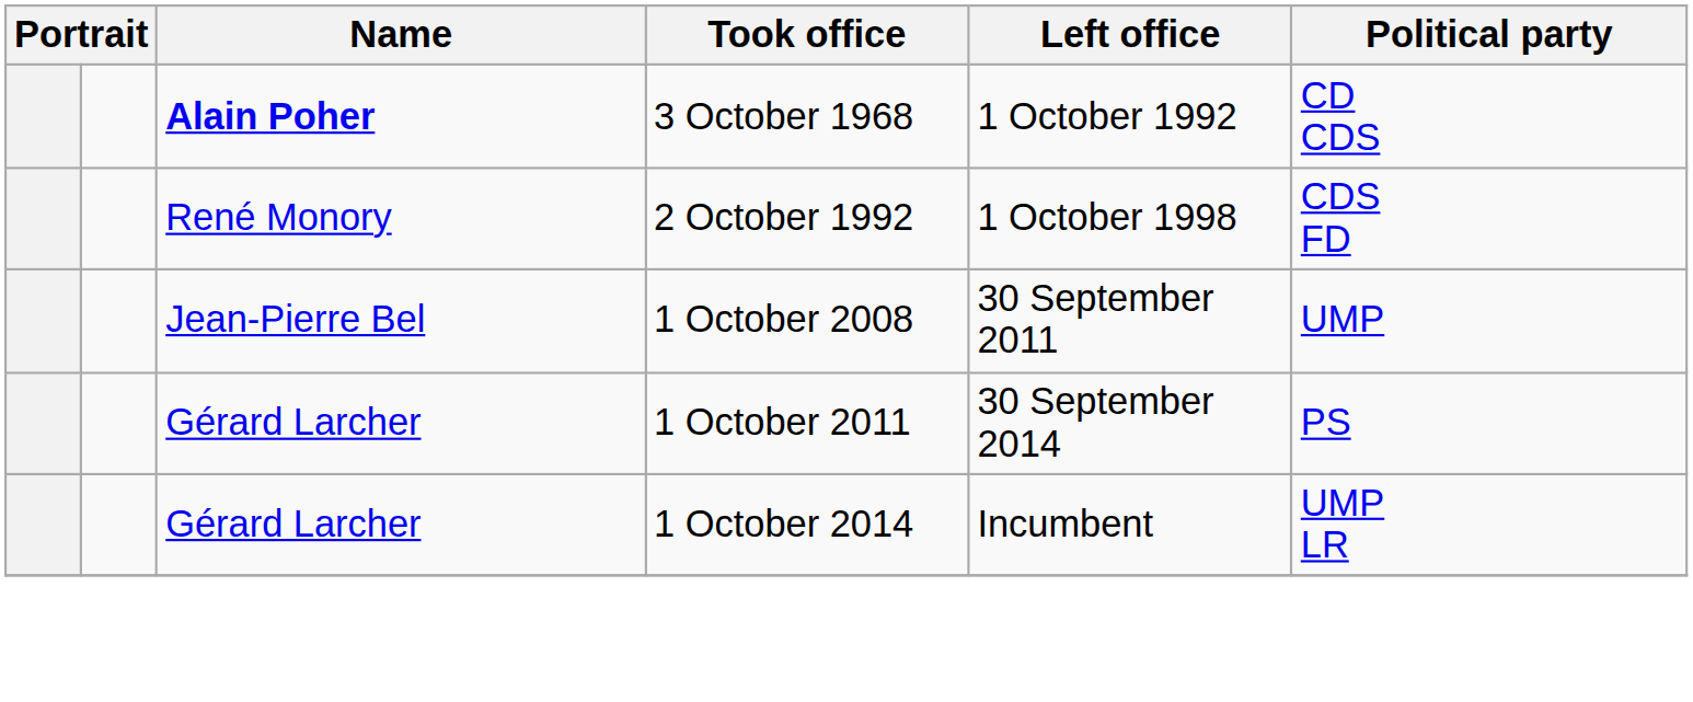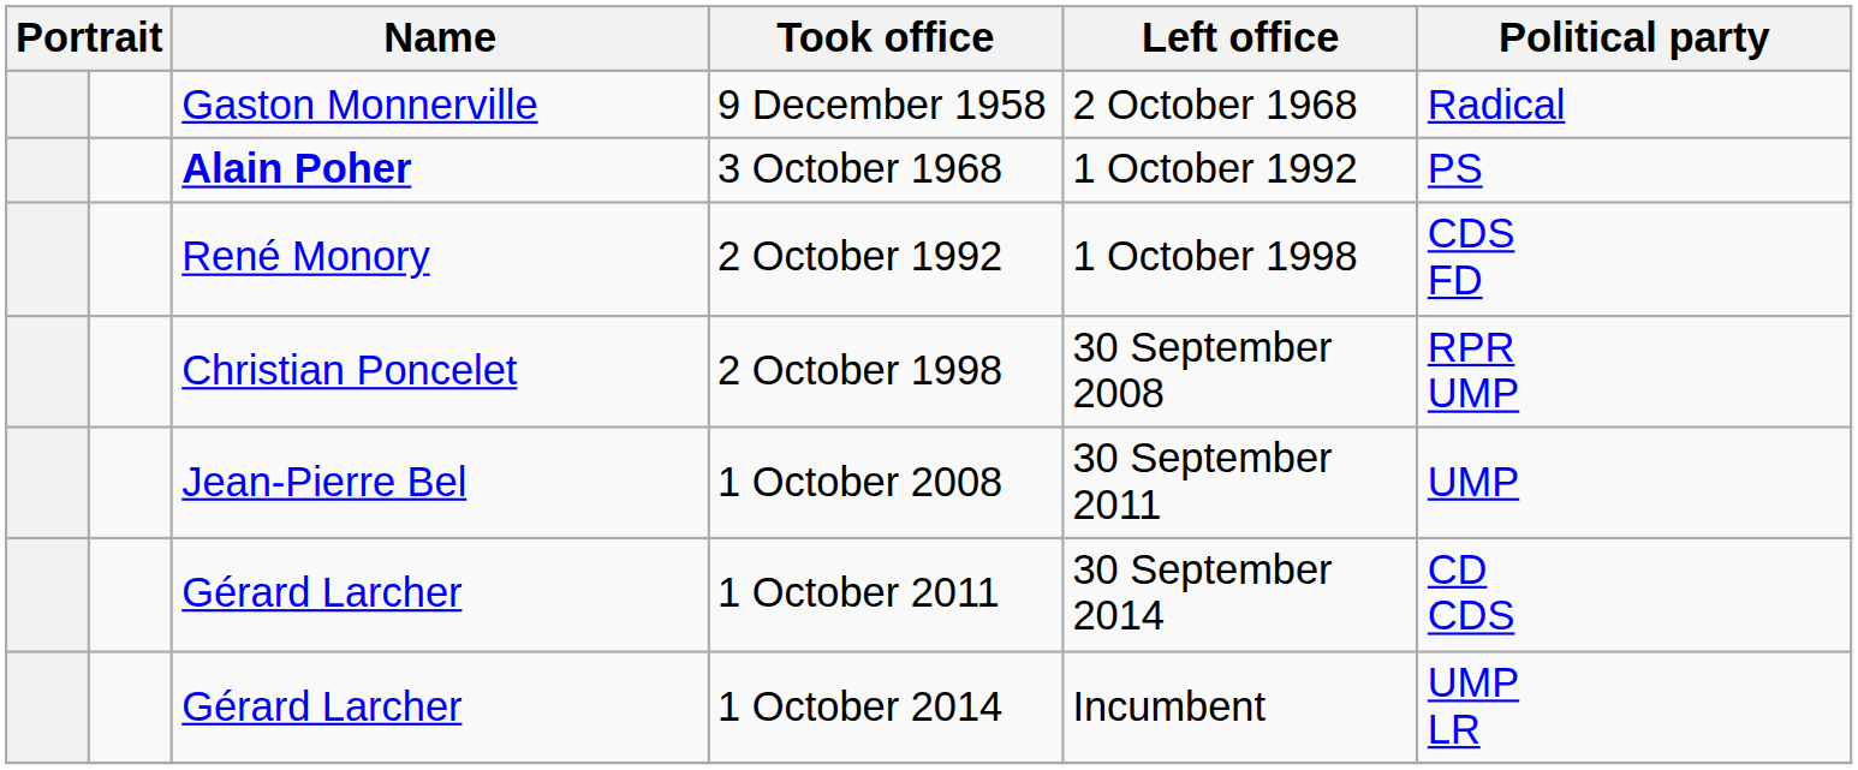+ row: Gaston Monnerville | 9 December 1958 | 2 October 1968 | Radical
3 October 1968 | Political party: CD CDS -> PS
+ row: Christian Poncelet | 2 October 1998 | 30 September 2008 | RPR UMP
1 October 2011 | Political party: PS -> CD CDS
